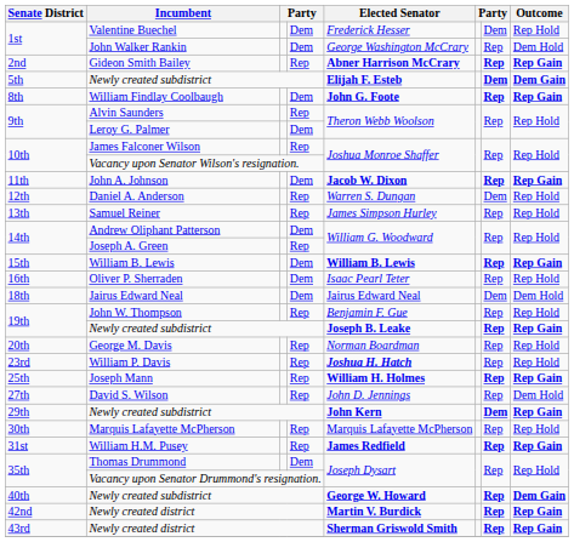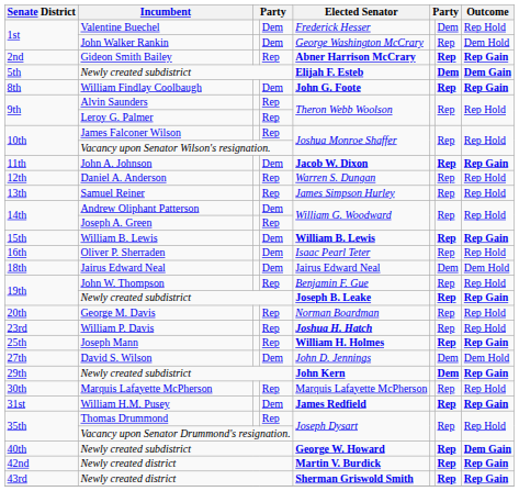Leroy G. Palmer | column 4: Dem -> Rep
Daniel A. Anderson | column 7: Dem -> Rep
David S. Wilson | column 4: Rep -> Dem
David S. Wilson | column 7: Rep -> Dem
William H.M. Pusey | column 4: Rep -> Dem
Thomas Drummond | column 4: Dem -> Rep
